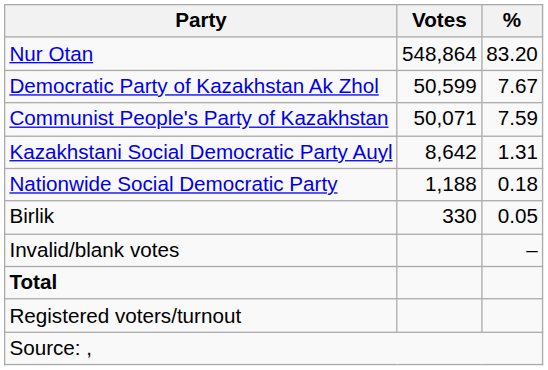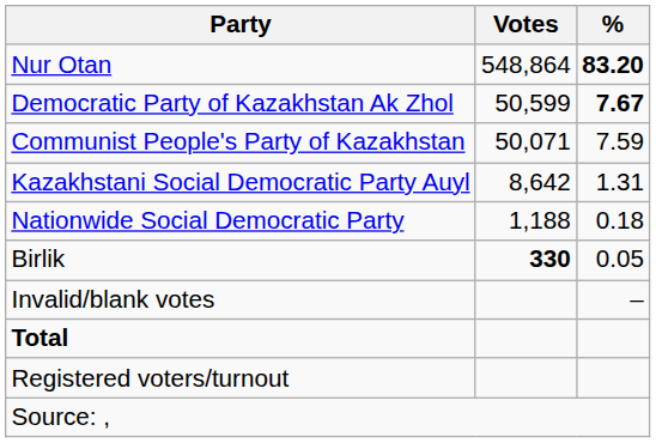Nur Otan | %: normal -> bold
Democratic Party of Kazakhstan Ak Zhol | %: normal -> bold
Birlik | Votes: normal -> bold
